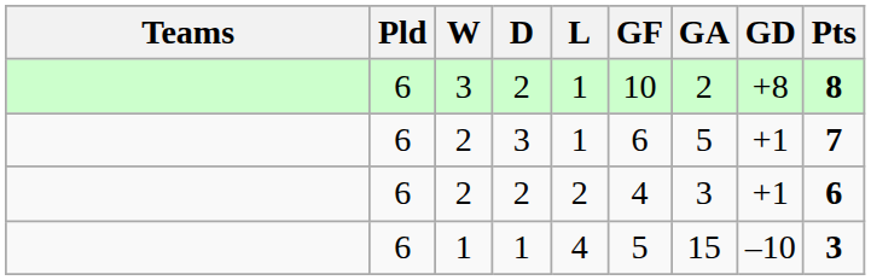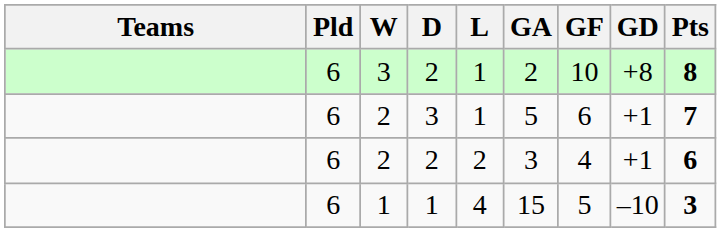columns swapped: GF <-> GA
